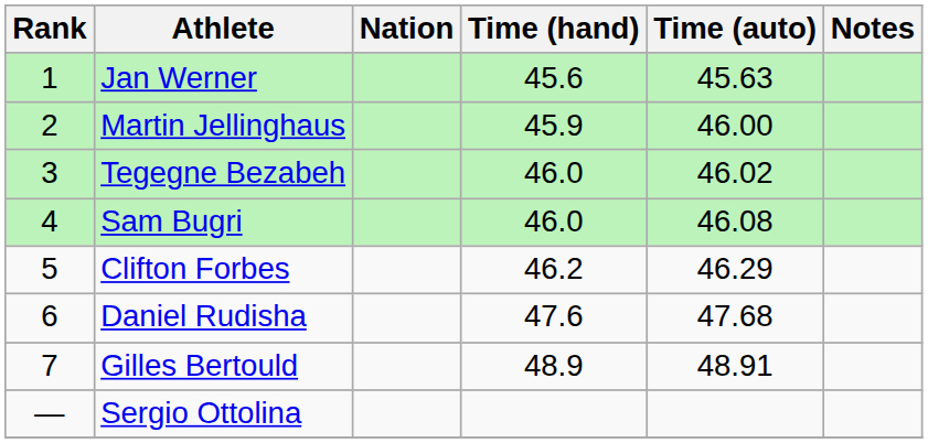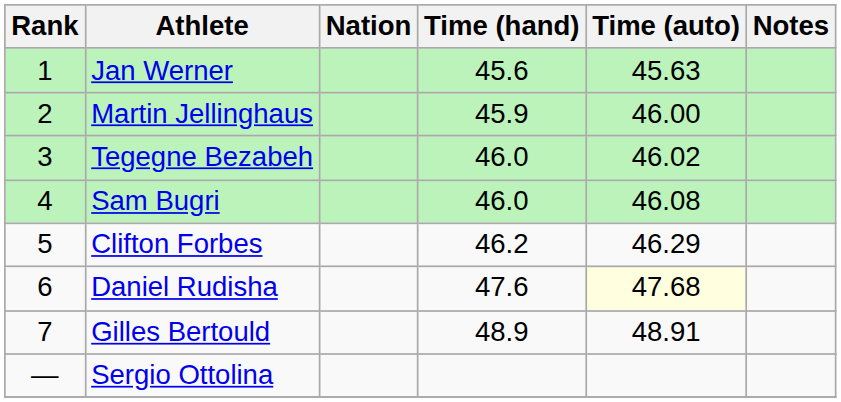Daniel Rudisha | Time (auto): no background -> lightyellow background
